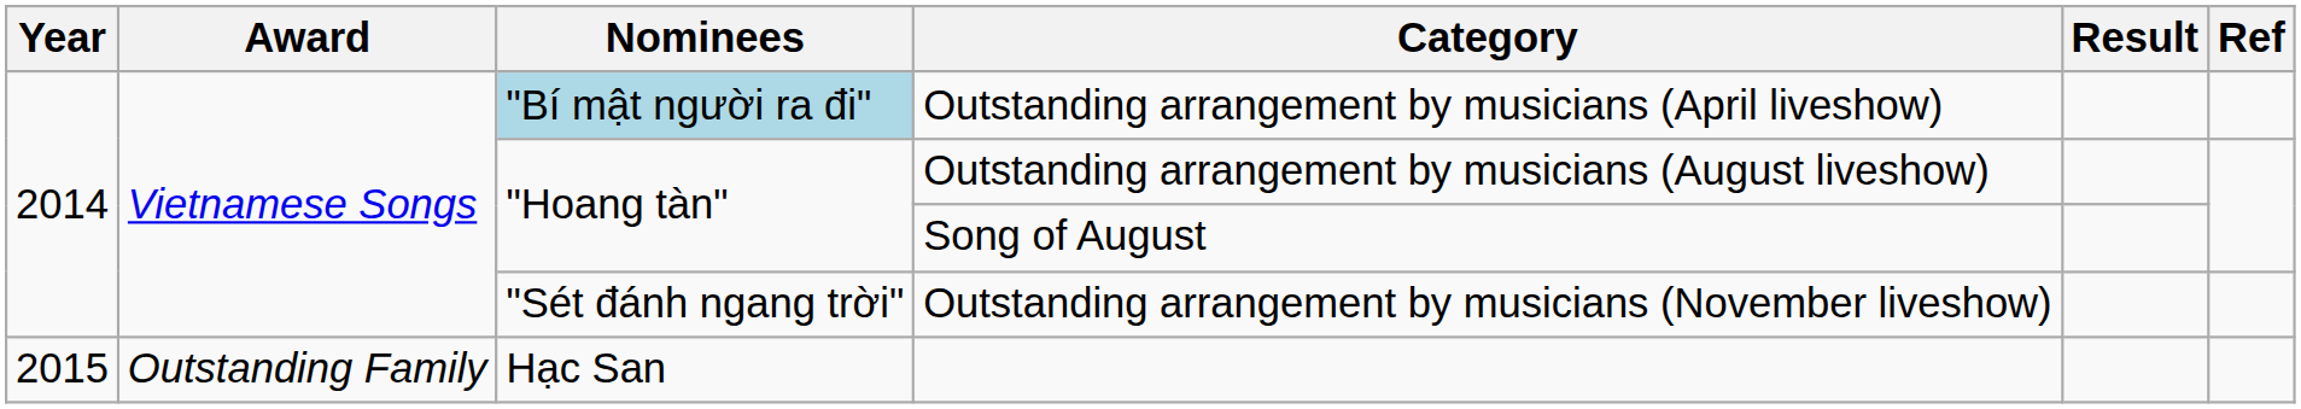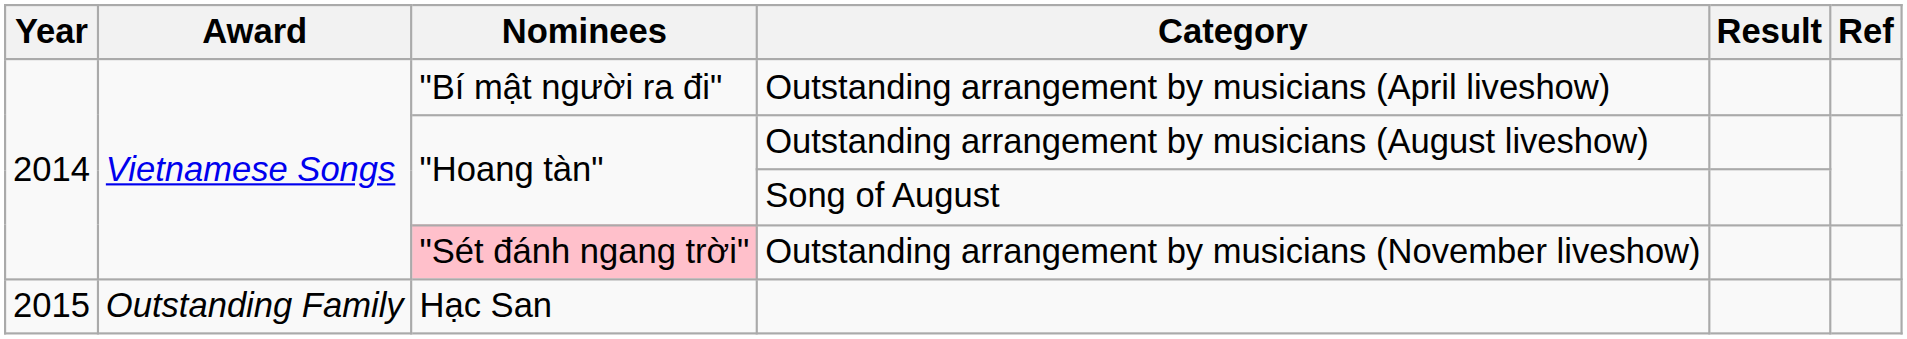Outstanding arrangement by musicians (April liveshow) | Nominees: lightblue background -> no background
Outstanding arrangement by musicians (November liveshow) | Nominees: no background -> pink background
